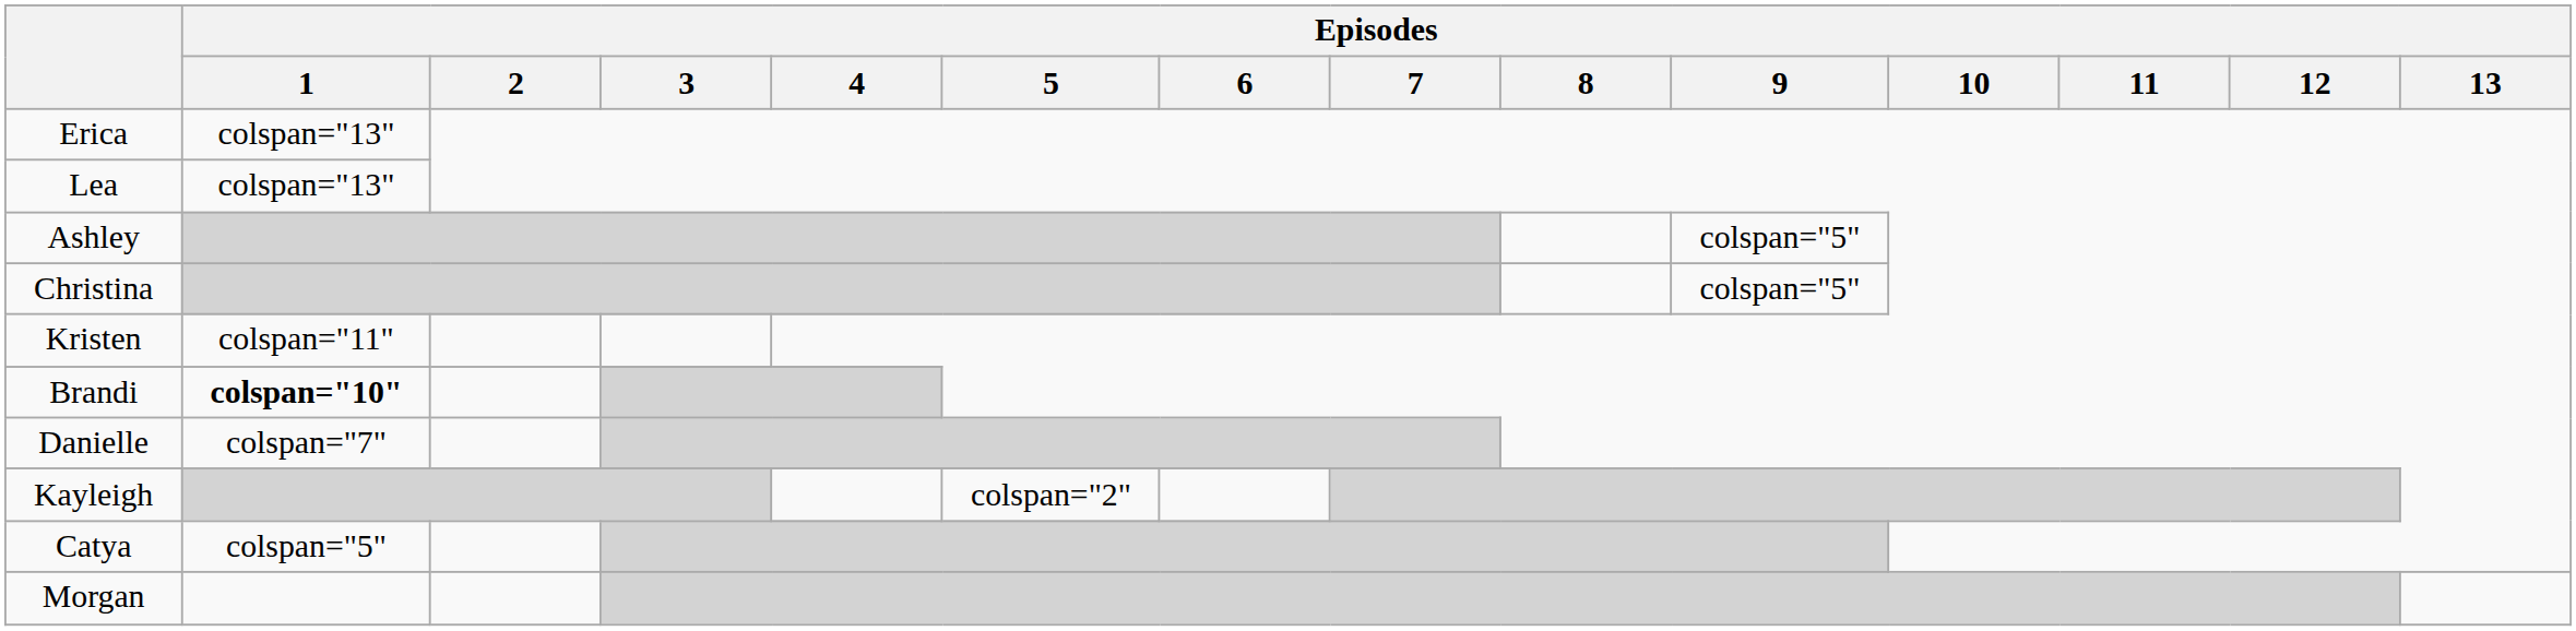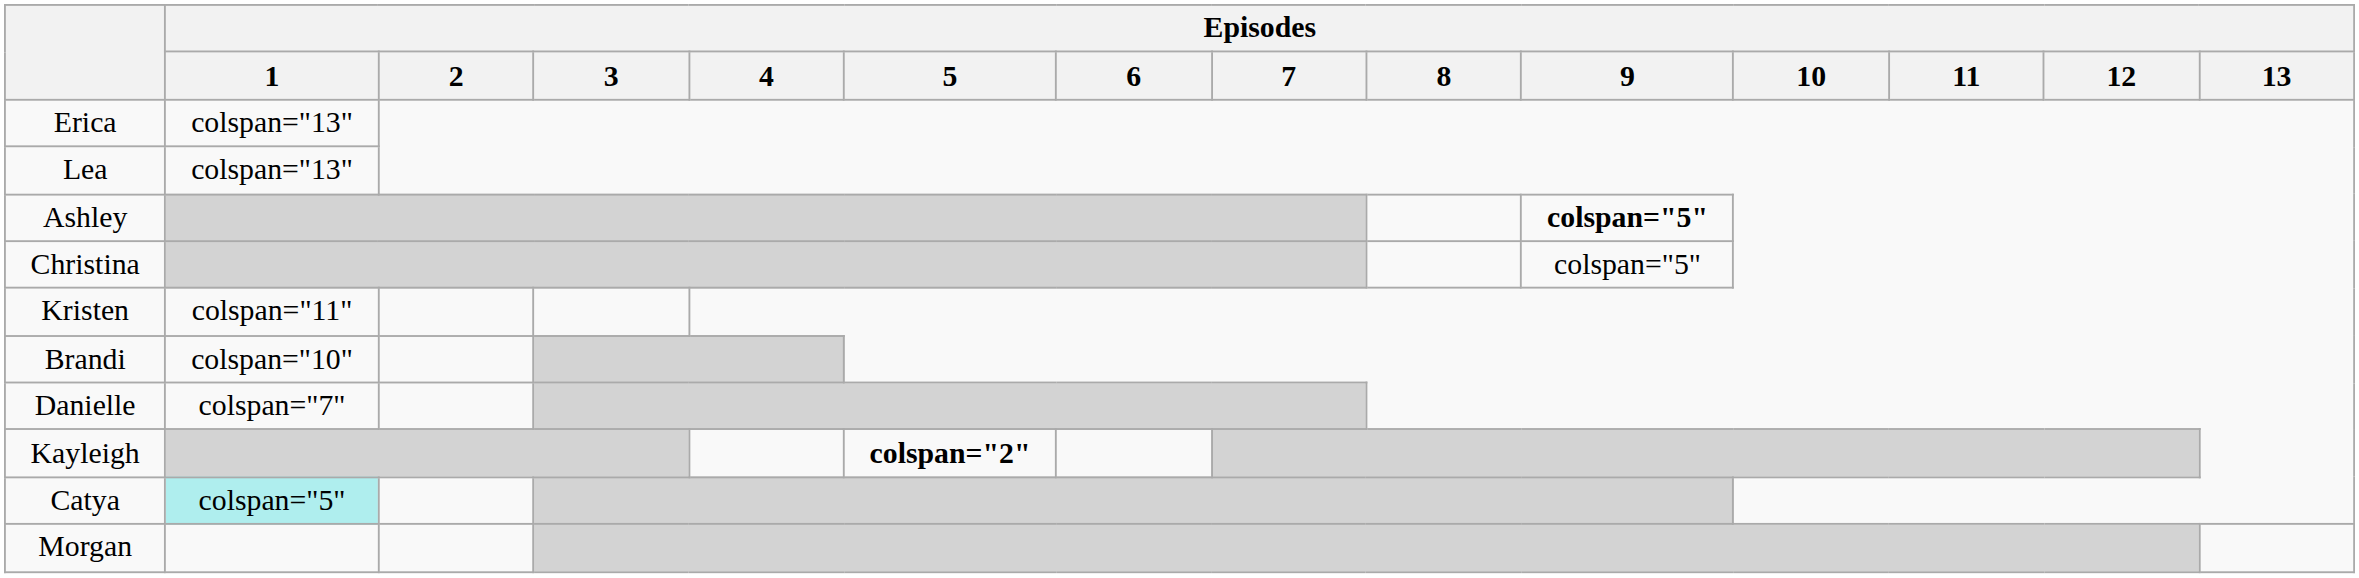Ashley | Episodes / 9: normal -> bold
Brandi | Episodes / 1: bold -> normal
Kayleigh | Episodes / 5: normal -> bold
Catya | Episodes / 1: no background -> paleturquoise background
